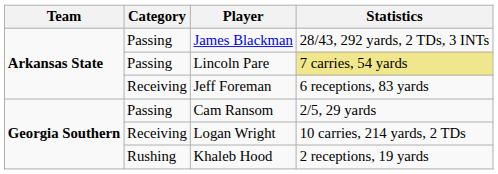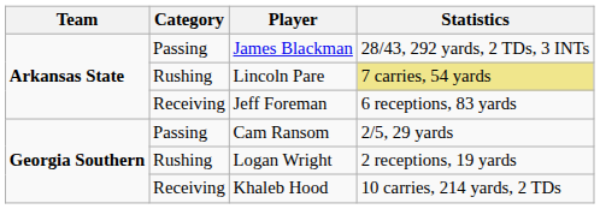Lincoln Pare | Category: Passing -> Rushing
Logan Wright | Category: Receiving -> Rushing
Logan Wright | Statistics: 10 carries, 214 yards, 2 TDs -> 2 receptions, 19 yards
Khaleb Hood | Category: Rushing -> Receiving
Khaleb Hood | Statistics: 2 receptions, 19 yards -> 10 carries, 214 yards, 2 TDs
